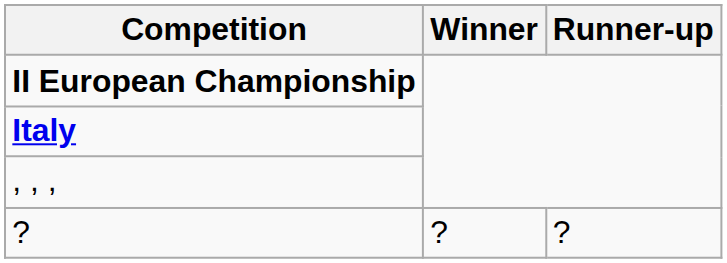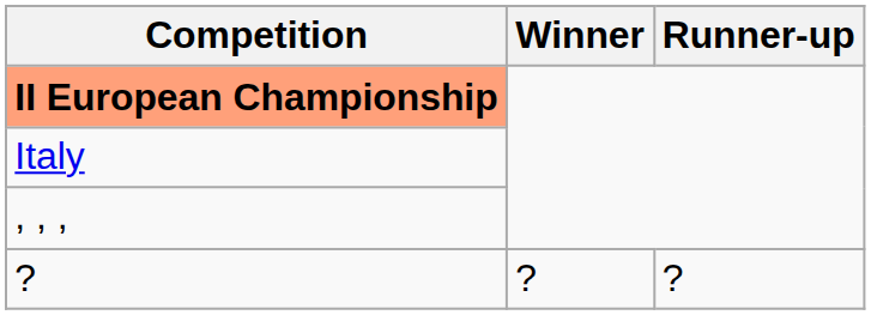II European Championship | Competition: no background -> lightsalmon background
Italy | Competition: bold -> normal
